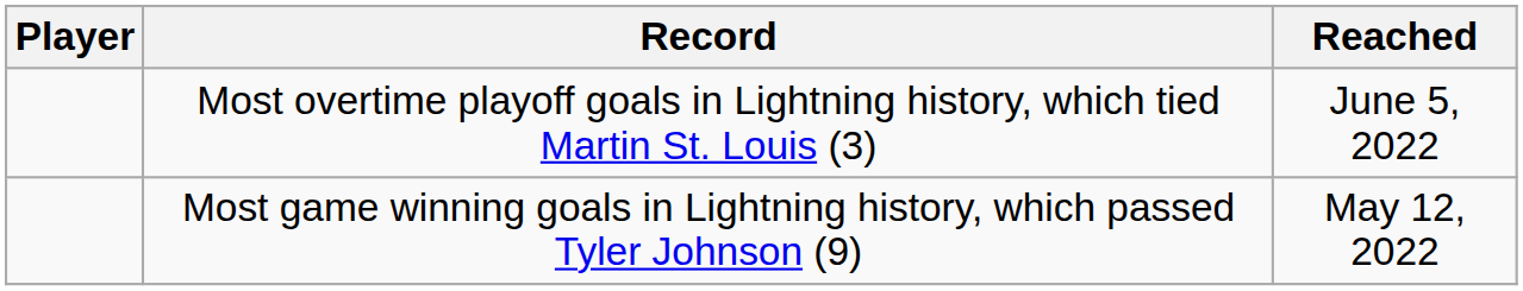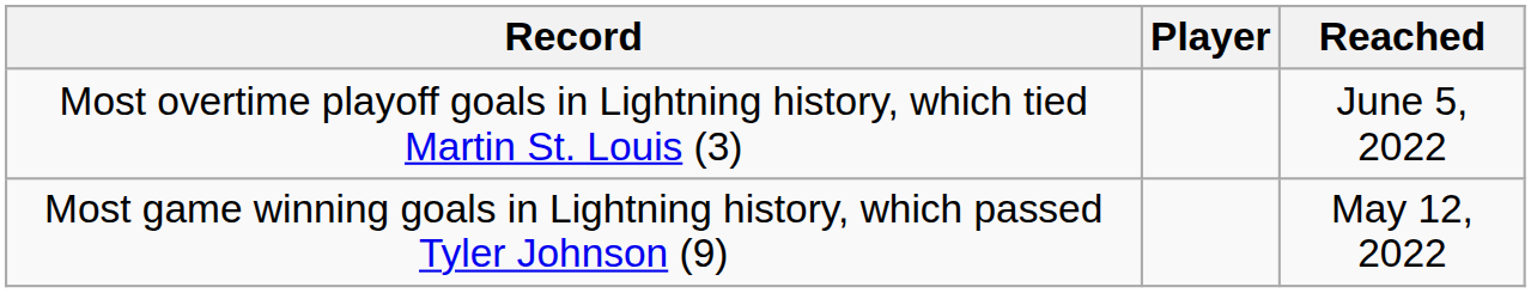columns swapped: Player <-> Record
